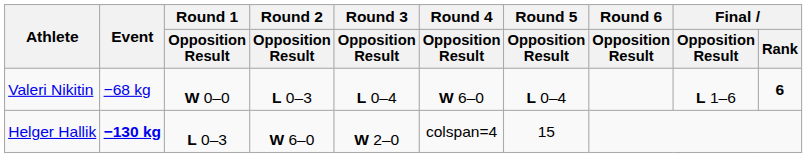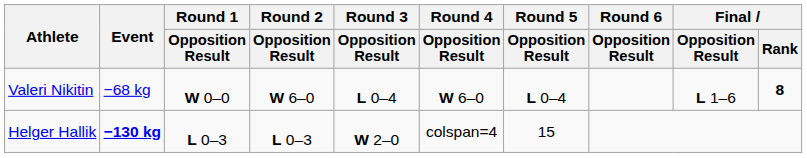Valeri Nikitin | Round 2 / Opposition Result: L 0–3 -> W 6–0
Valeri Nikitin | Final / Rank: 6 -> 8
Helger Hallik | Round 2 / Opposition Result: W 6–0 -> L 0–3
